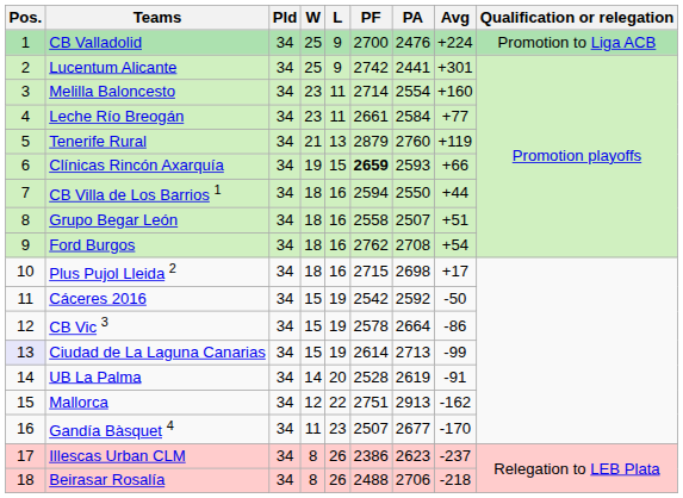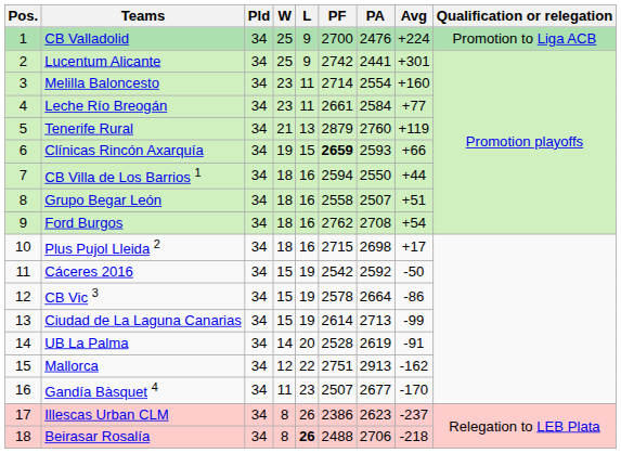Ciudad de La Laguna Canarias | Pos.: lavender background -> no background
Beirasar Rosalía | L: normal -> bold
